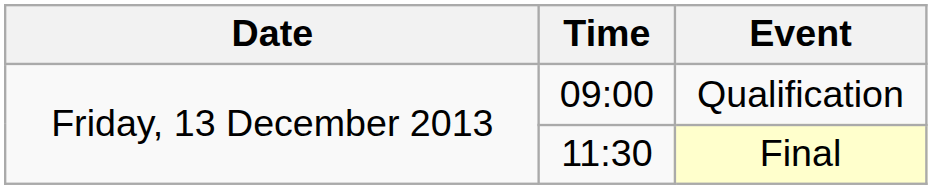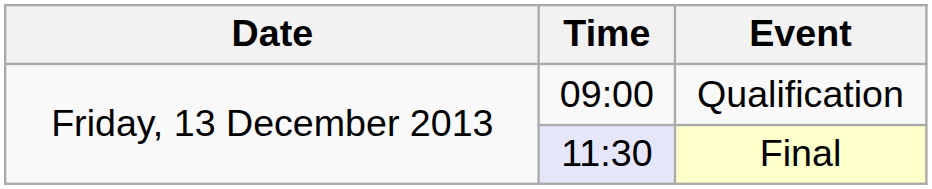Final | Time: no background -> lavender background
